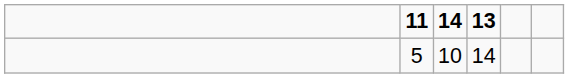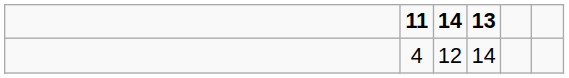row 2 | 11: 5 -> 4
row 2 | 14: 10 -> 12
